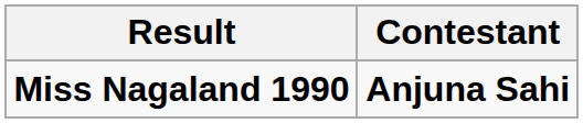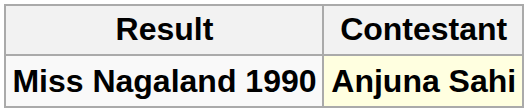Miss Nagaland 1990 | Contestant: no background -> lightyellow background
